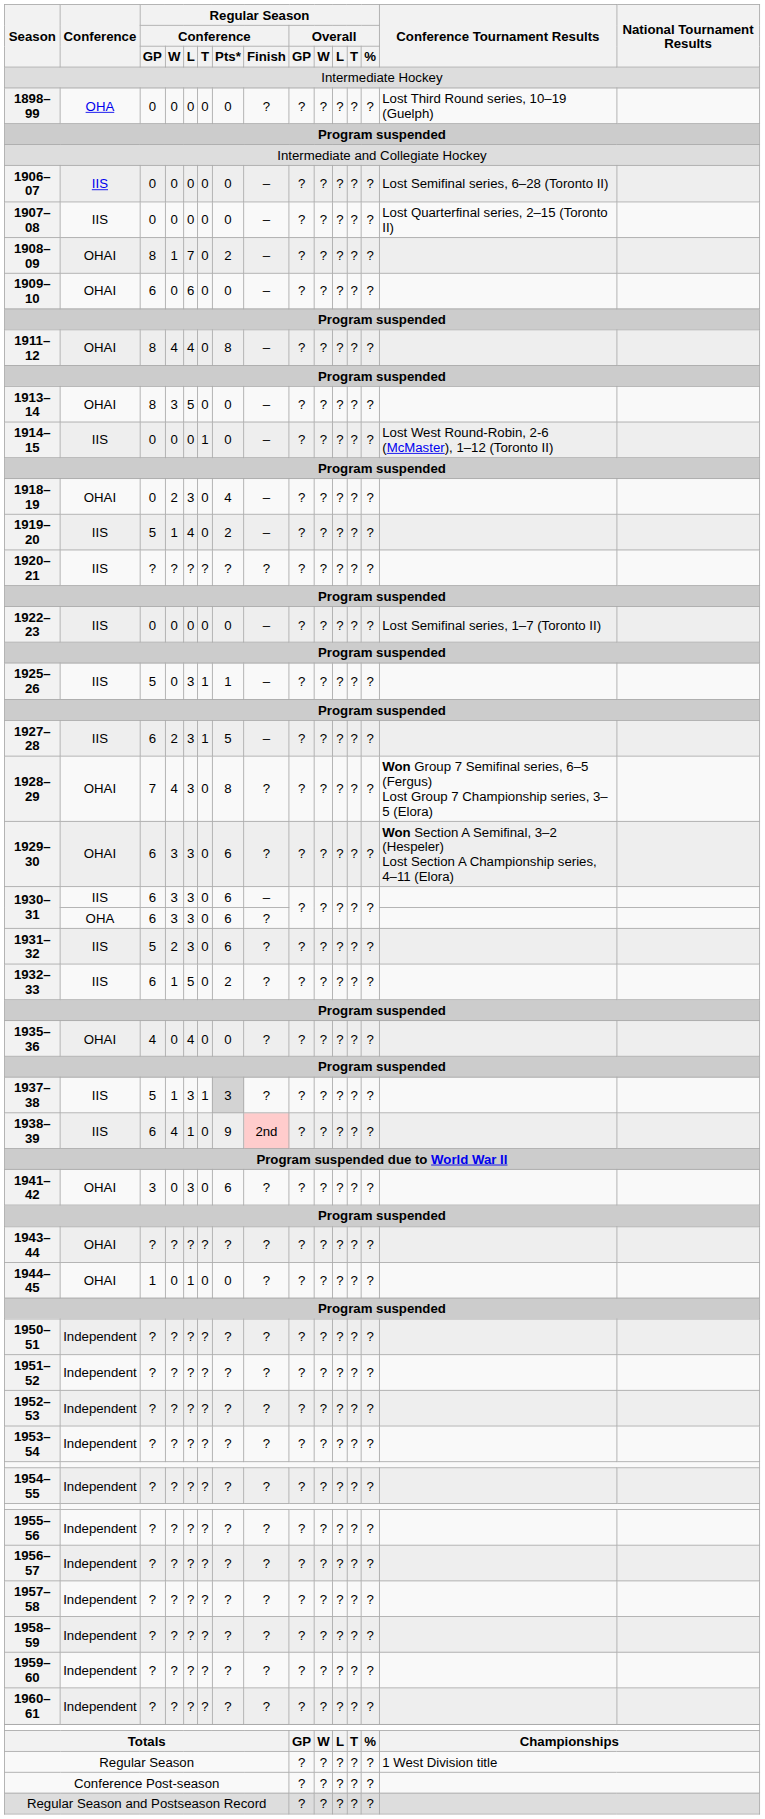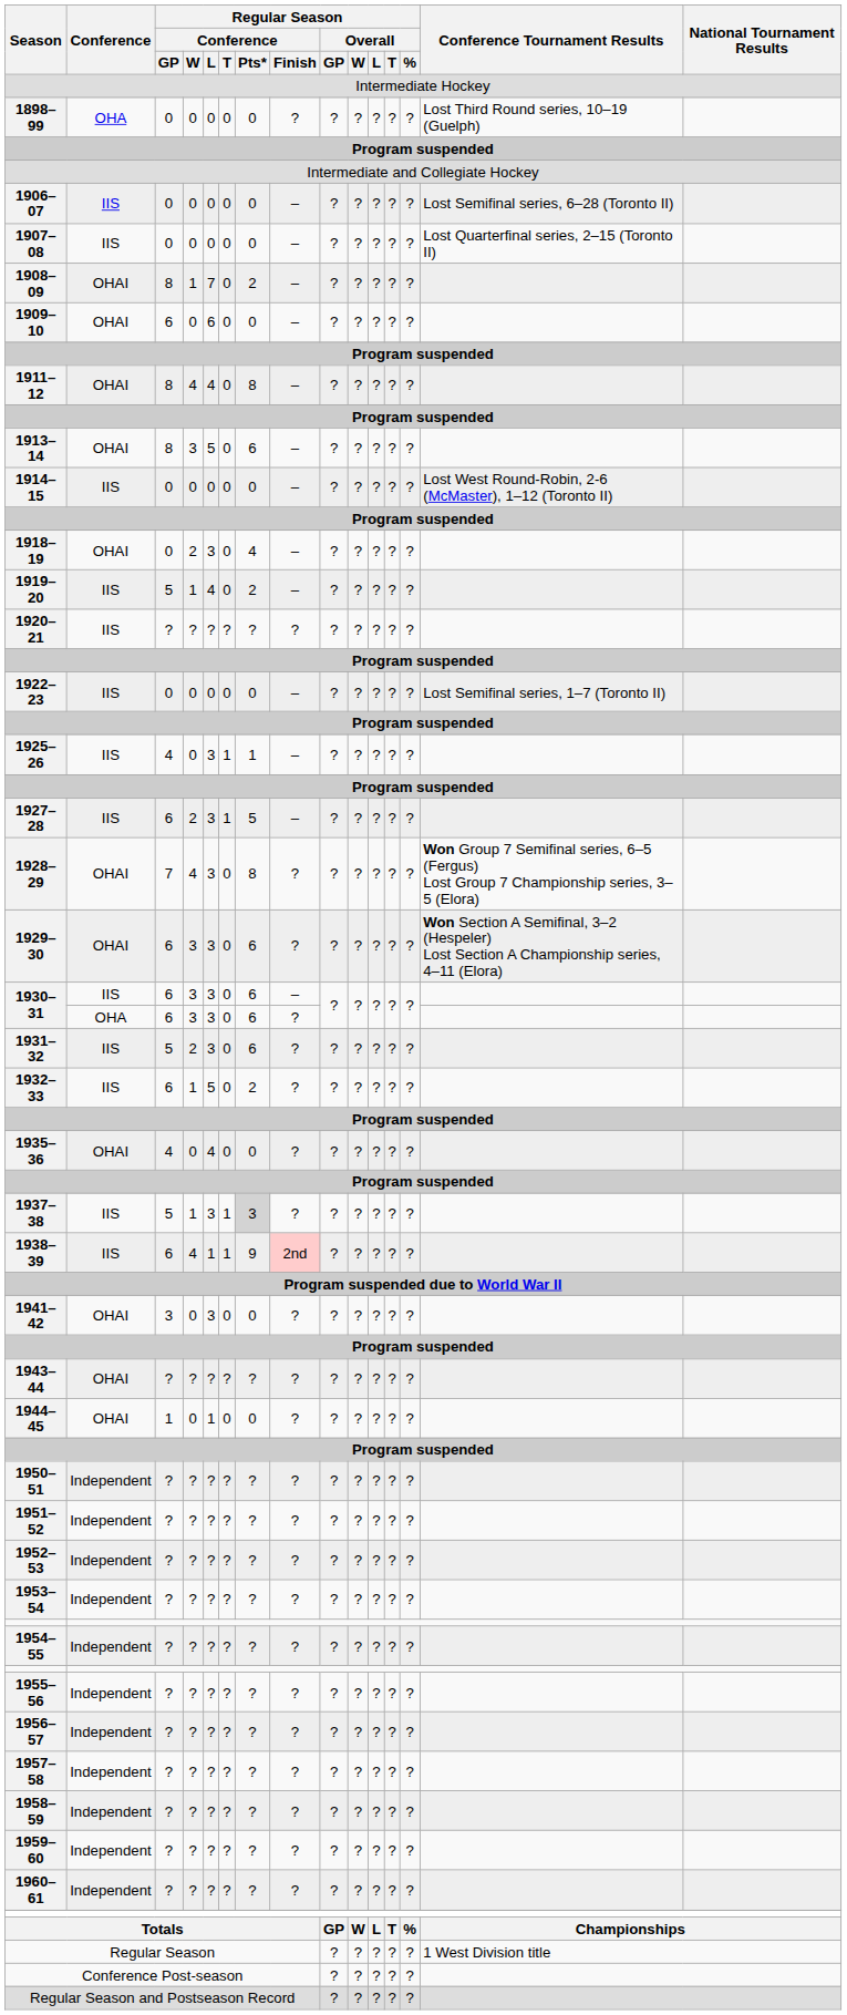1913–14 | Regular Season / Conference / Pts*: 0 -> 6
1914–15 | Regular Season / Conference / T: 1 -> 0
1925–26 | Regular Season / Conference / GP: 5 -> 4
1938–39 | Regular Season / Conference / T: 0 -> 1
1941–42 | Regular Season / Conference / Pts*: 6 -> 0
